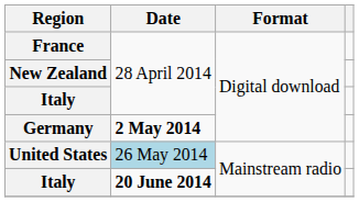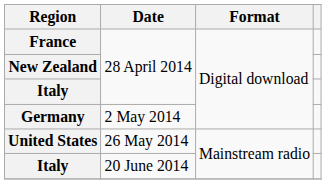Germany | Date: bold -> normal
United States | Date: lightblue background -> no background
Italy / 20 June 2014 | Date: bold -> normal
